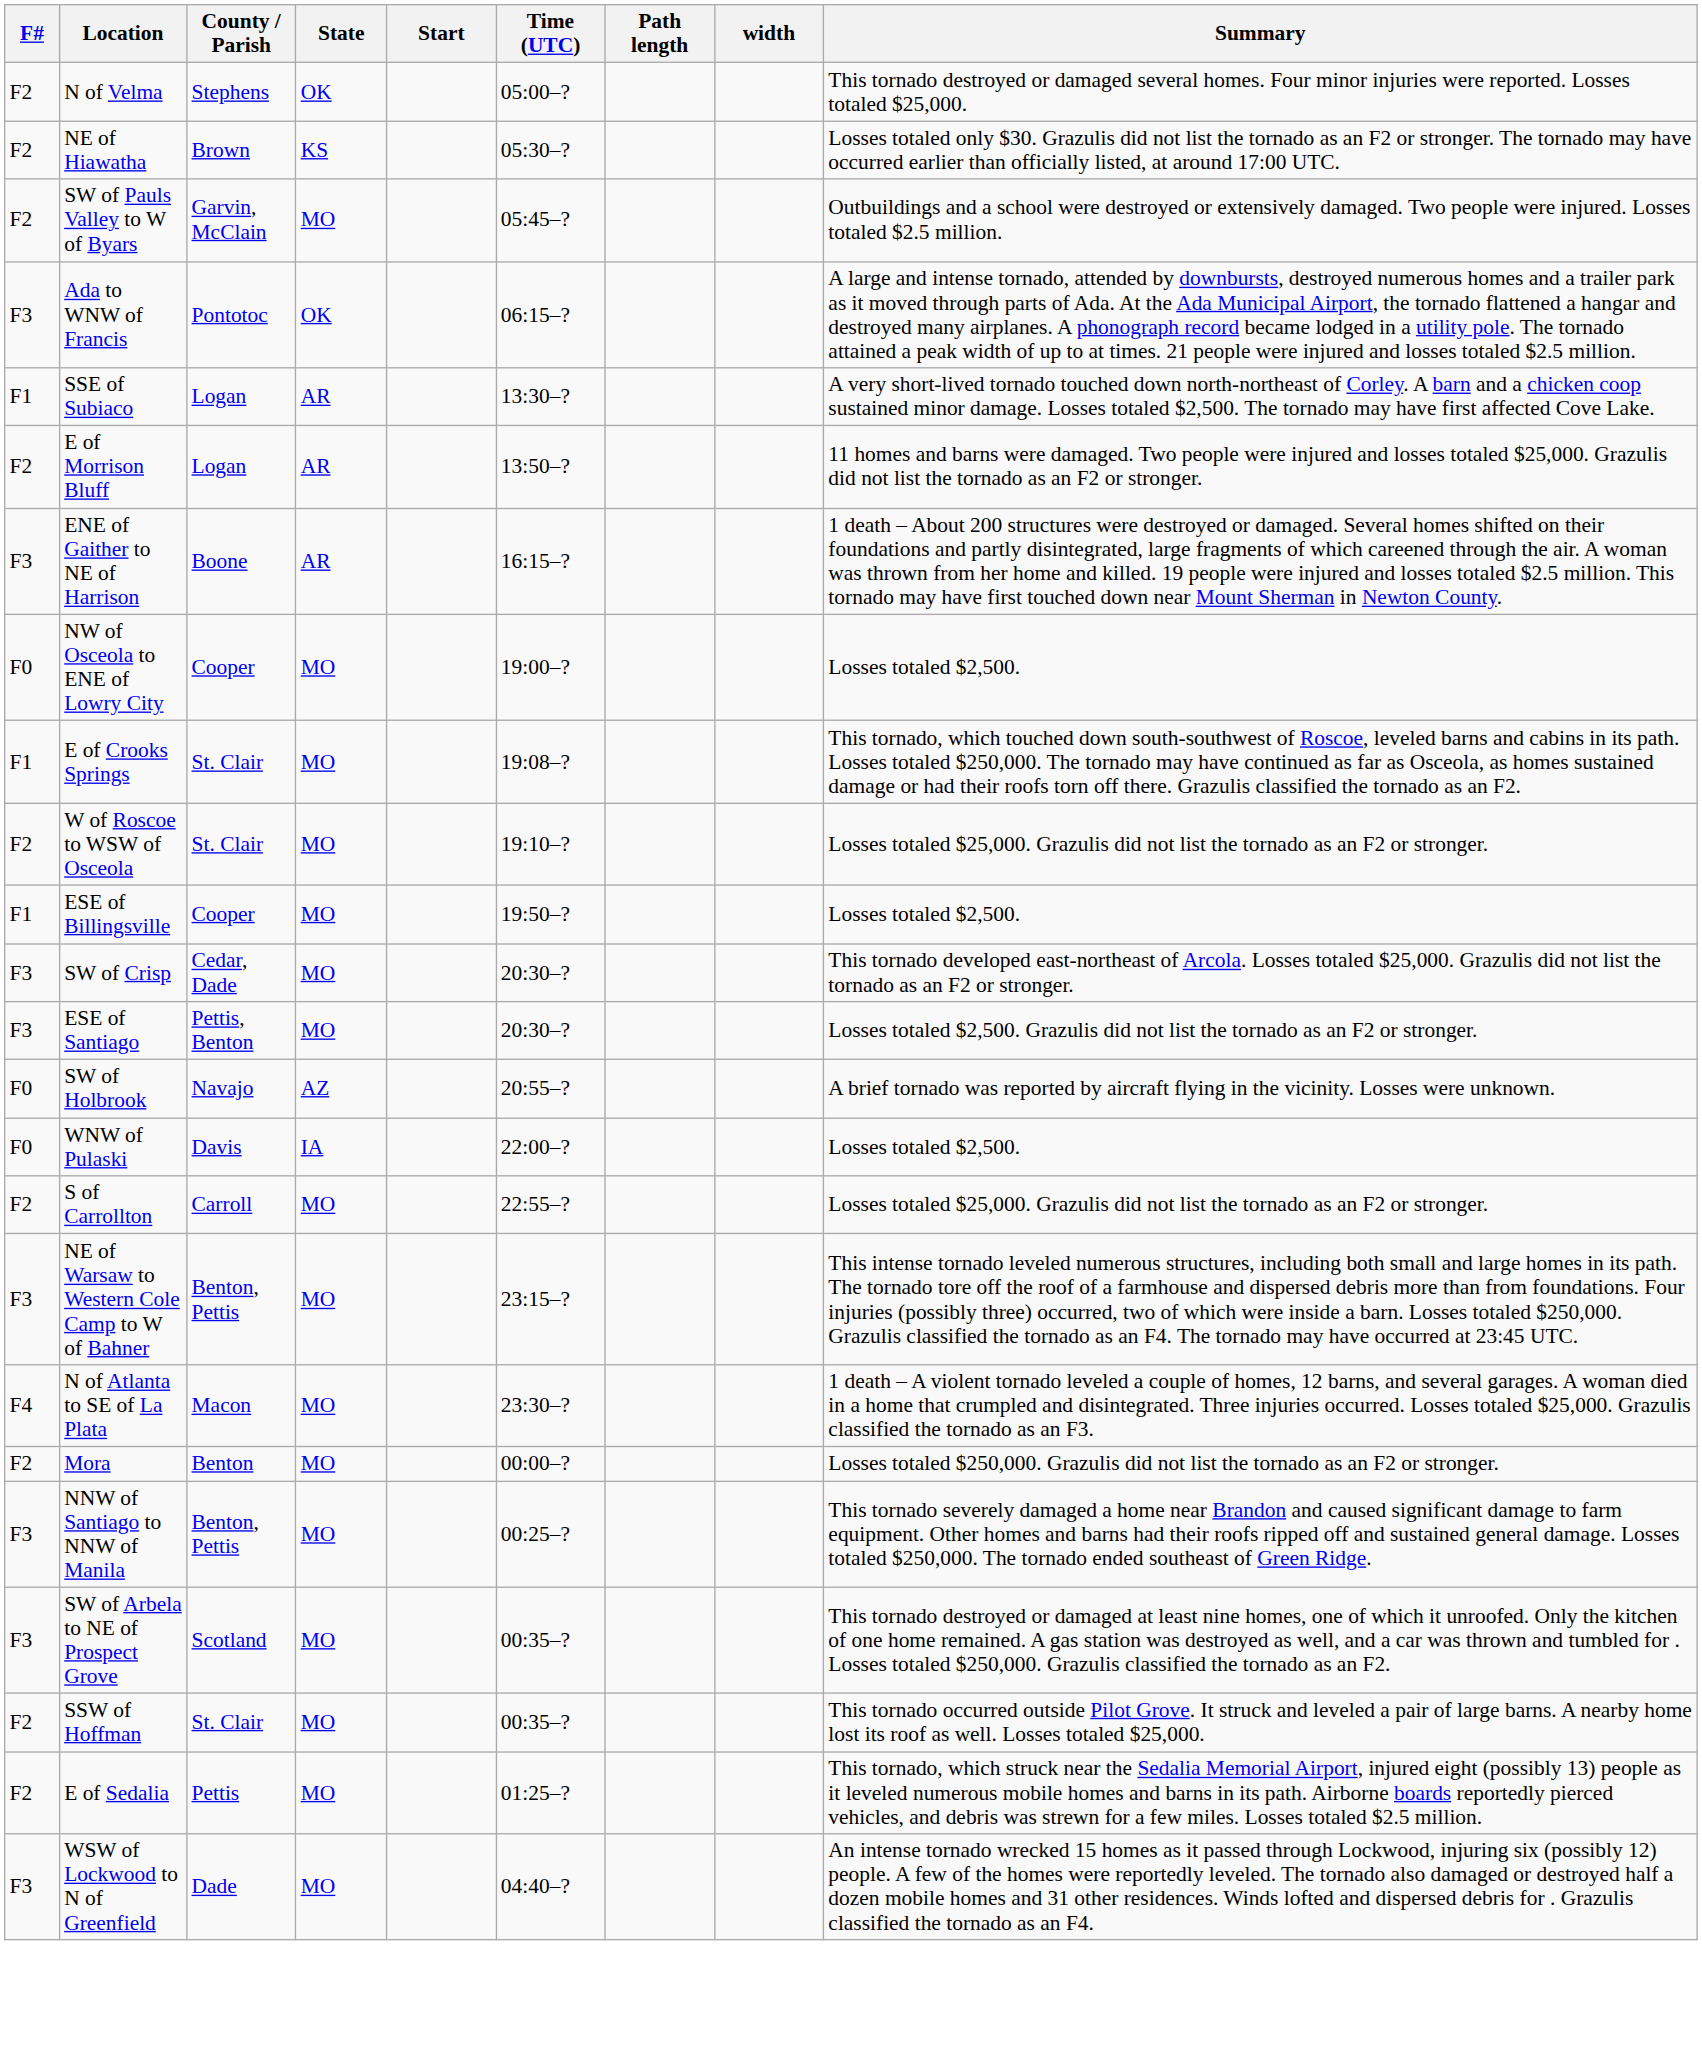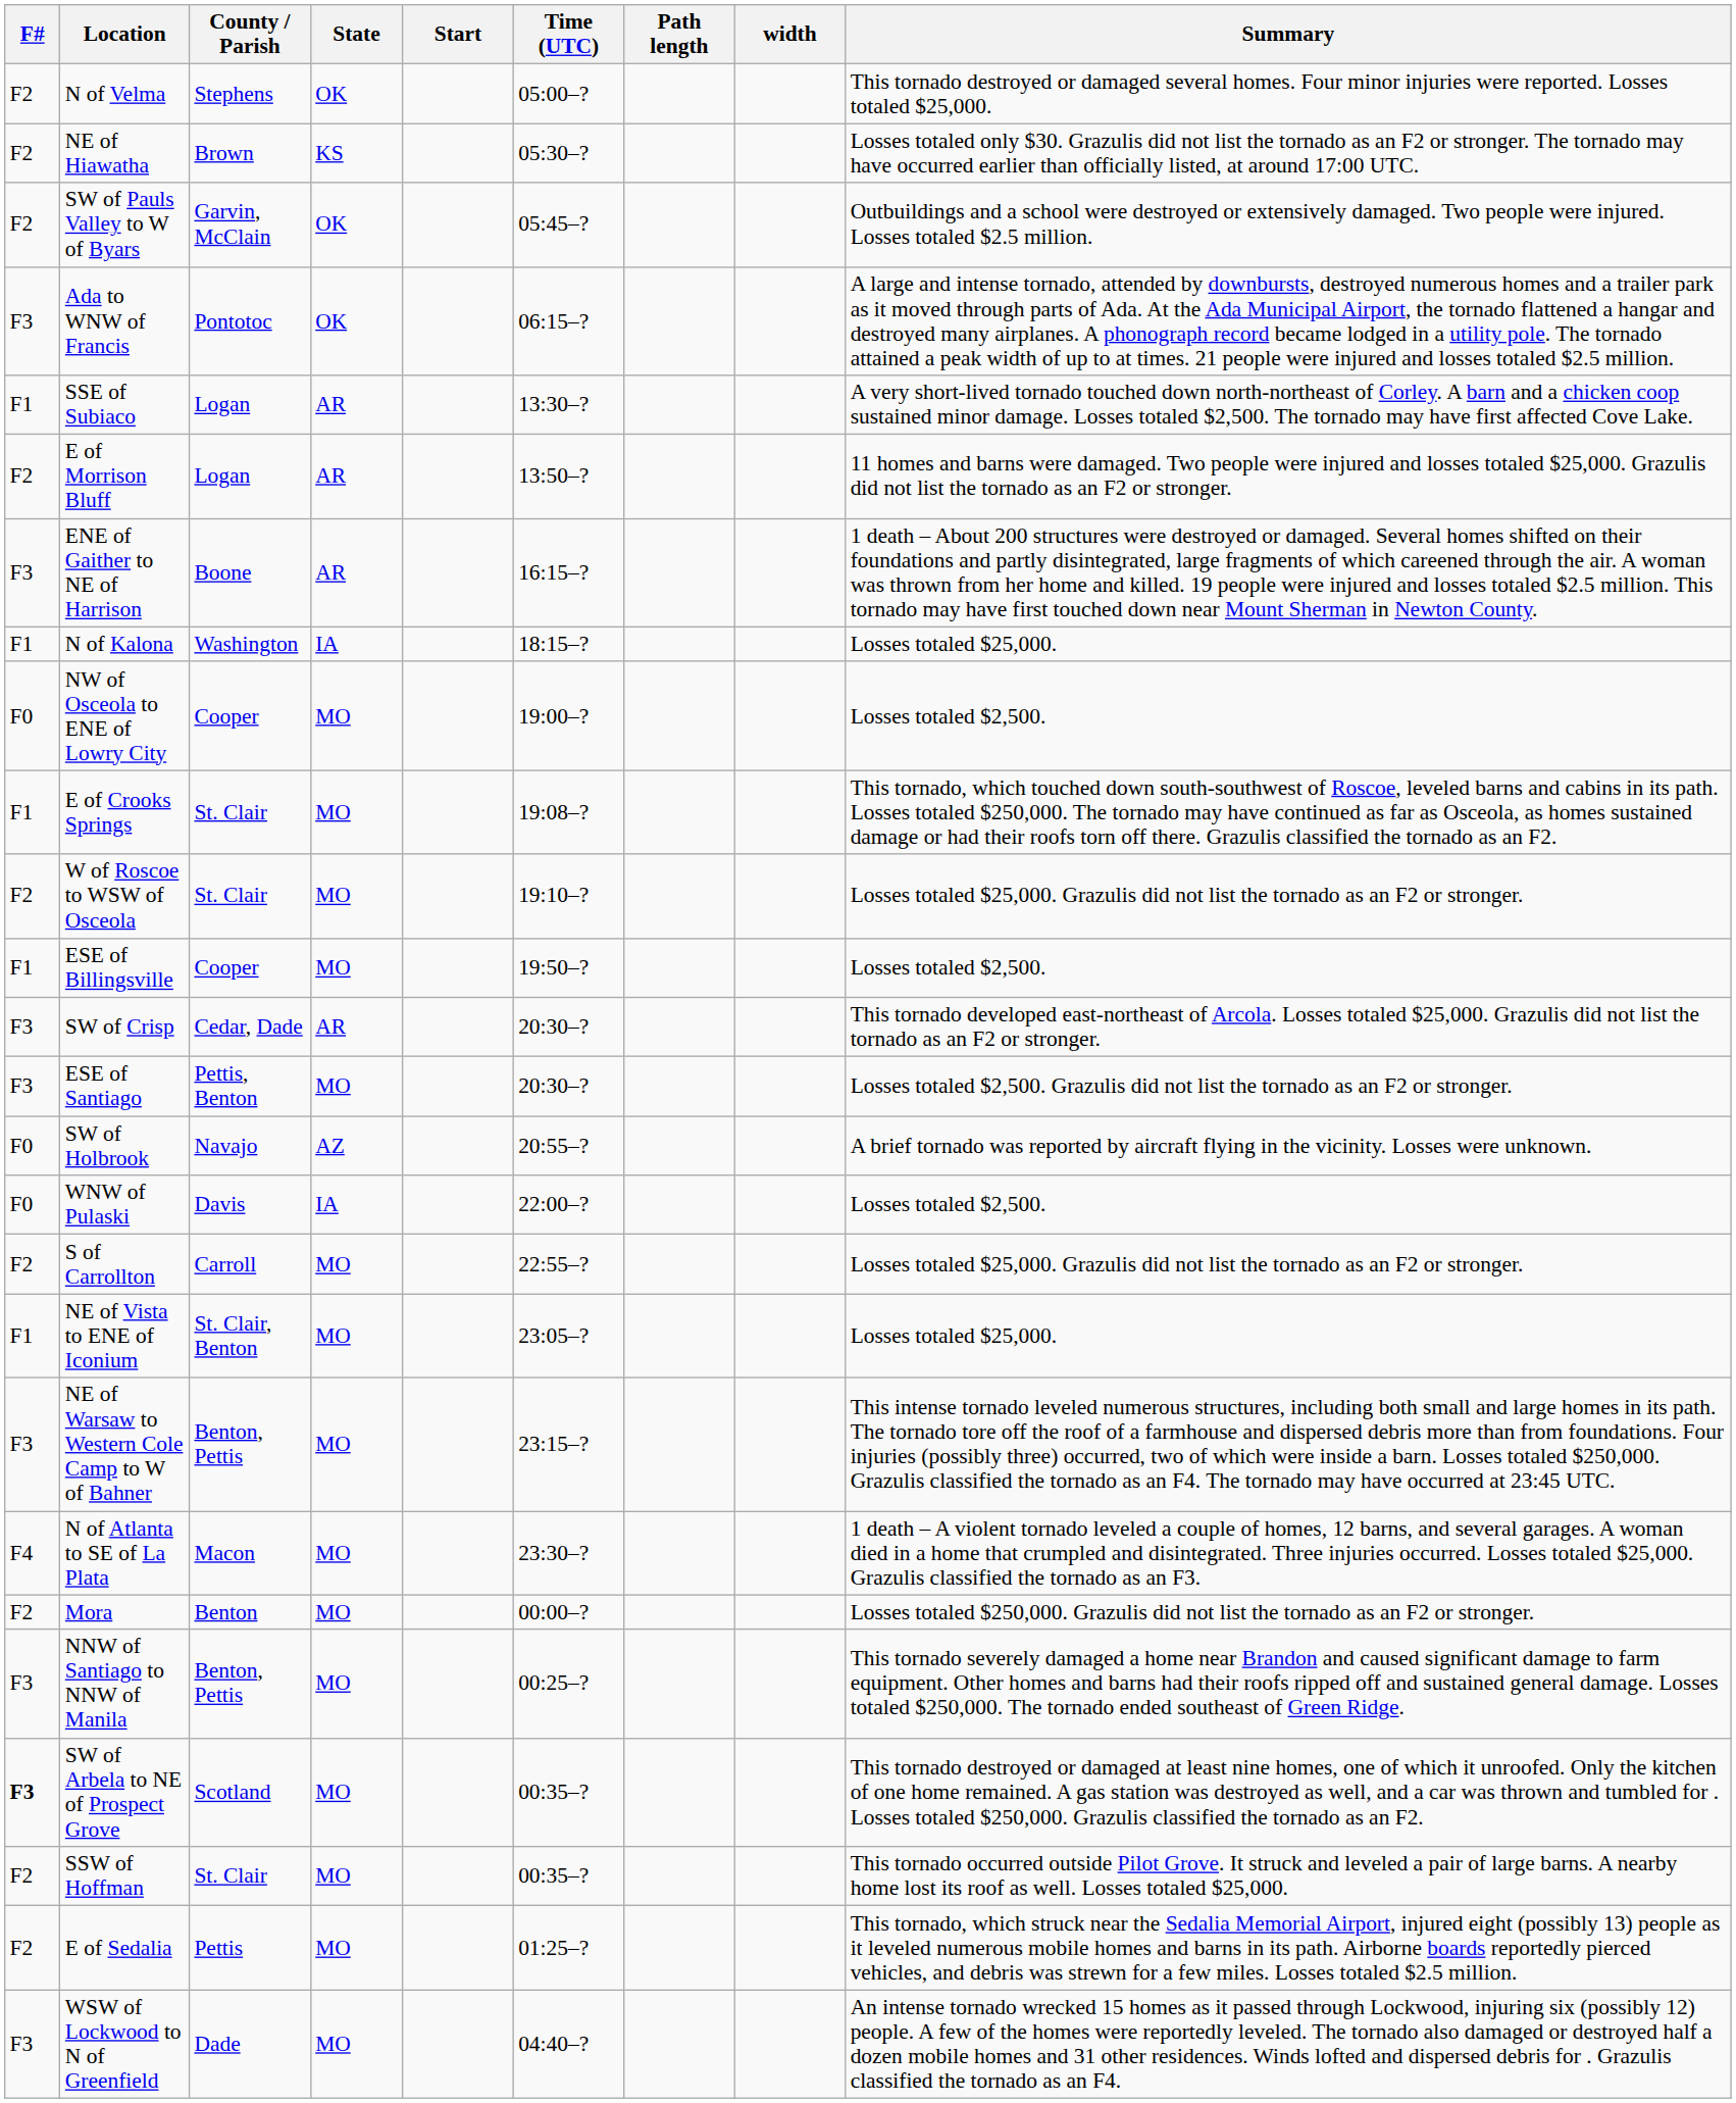SW of Pauls Valley to W of Byars | State: MO -> OK
+ row: F1 | N of Kalona | Washington | IA | 18:15–? | Losses totaled $25,000.
SW of Crisp | State: MO -> AR
+ row: F1 | NE of Vista to ENE of Iconium | St. Clair, Benton | MO | 23:05–? | Losses totaled $25,000.
SW of Arbela to NE of Prospect Grove | F#: normal -> bold
